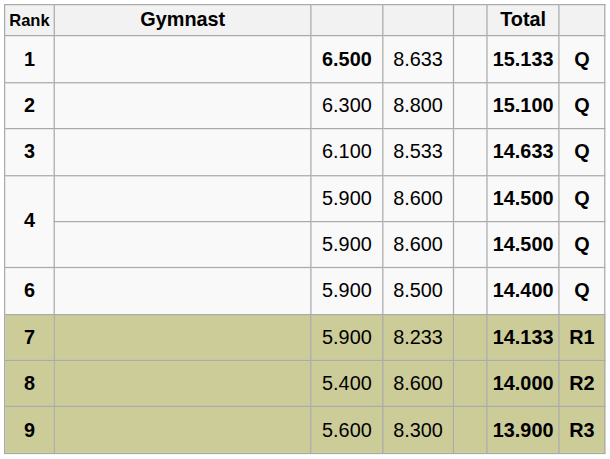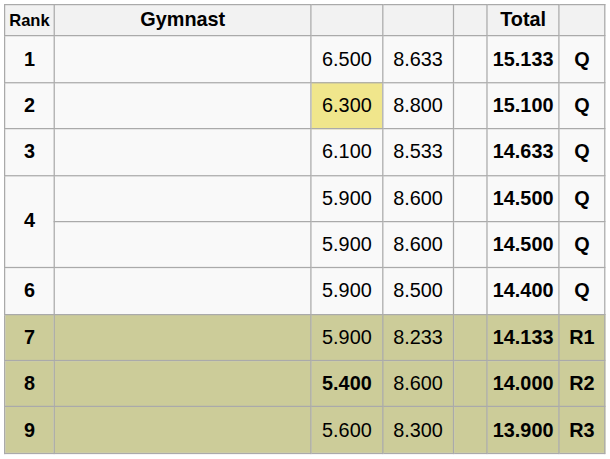1 | column 3: bold -> normal
2 | column 3: no background -> khaki background
8 | column 3: normal -> bold
